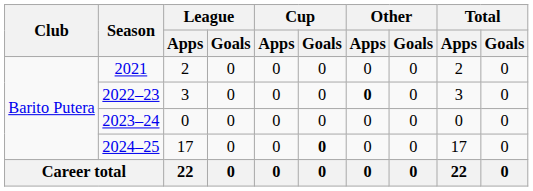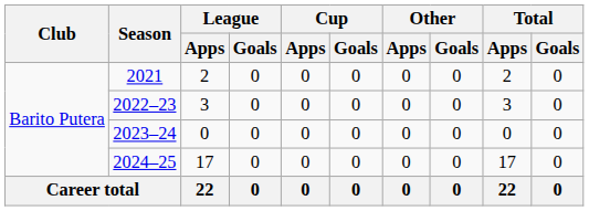2022–23 | Other / Apps: bold -> normal
2024–25 | Cup / Goals: bold -> normal
